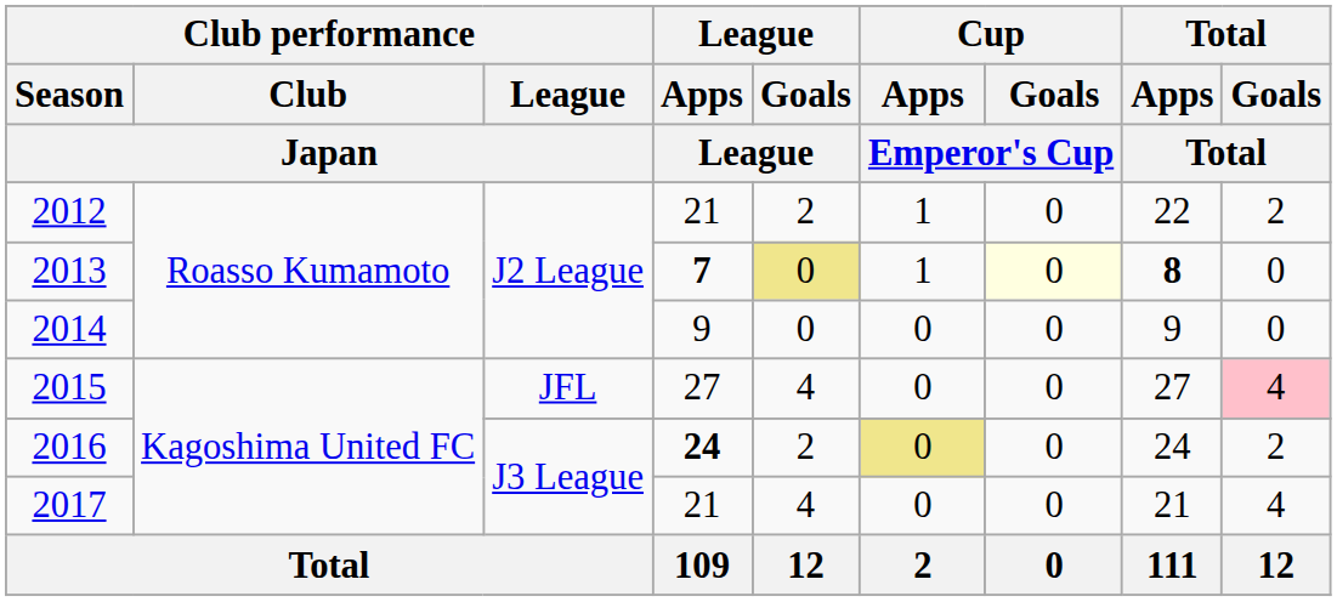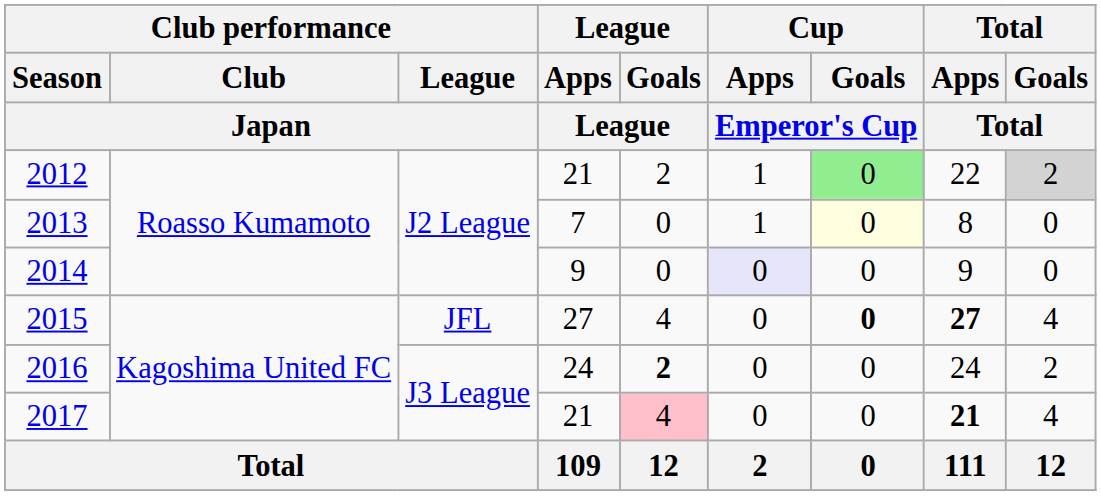2012 | Cup / Goals / Emperor's Cup: no background -> lightgreen background
2012 | Total / Goals / Total: no background -> lightgrey background
2013 | League / Apps / League: bold -> normal
2013 | League / Goals / League: khaki background -> no background
2013 | Total / Apps / Total: bold -> normal
2014 | Cup / Apps / Emperor's Cup: no background -> lavender background
2015 | Cup / Goals / Emperor's Cup: normal -> bold
2015 | Total / Apps / Total: normal -> bold
2015 | Total / Goals / Total: pink background -> no background
2016 | League / Apps / League: bold -> normal
2016 | League / Goals / League: normal -> bold
2016 | Cup / Apps / Emperor's Cup: khaki background -> no background
2017 | League / Goals / League: no background -> pink background
2017 | Total / Apps / Total: normal -> bold
